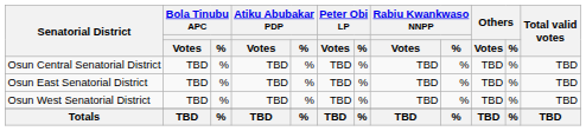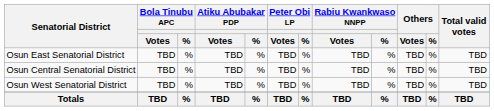rows swapped: Osun Central Senatorial District <-> Osun East Senatorial District
